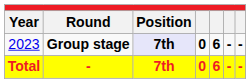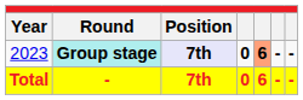2023 | Round: no background -> paleturquoise background
2023 | column 5: no background -> lightsalmon background
